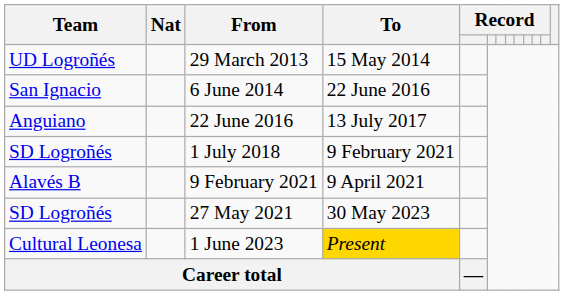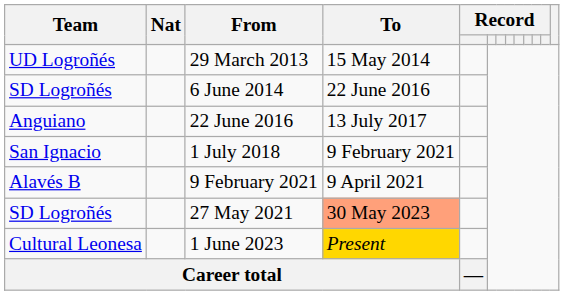6 June 2014 | Team: San Ignacio -> SD Logroñés
1 July 2018 | Team: SD Logroñés -> San Ignacio
27 May 2021 | To: no background -> lightsalmon background
